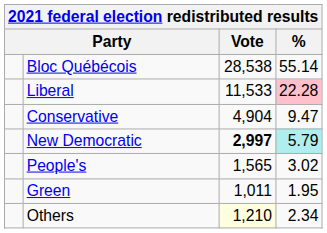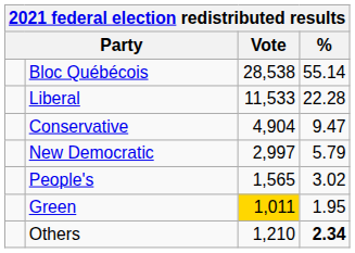Liberal | %: pink background -> no background
New Democratic | Vote: bold -> normal
New Democratic | %: paleturquoise background -> no background
Green | Vote: no background -> gold background
Others | Vote: lightyellow background -> no background
Others | %: normal -> bold
